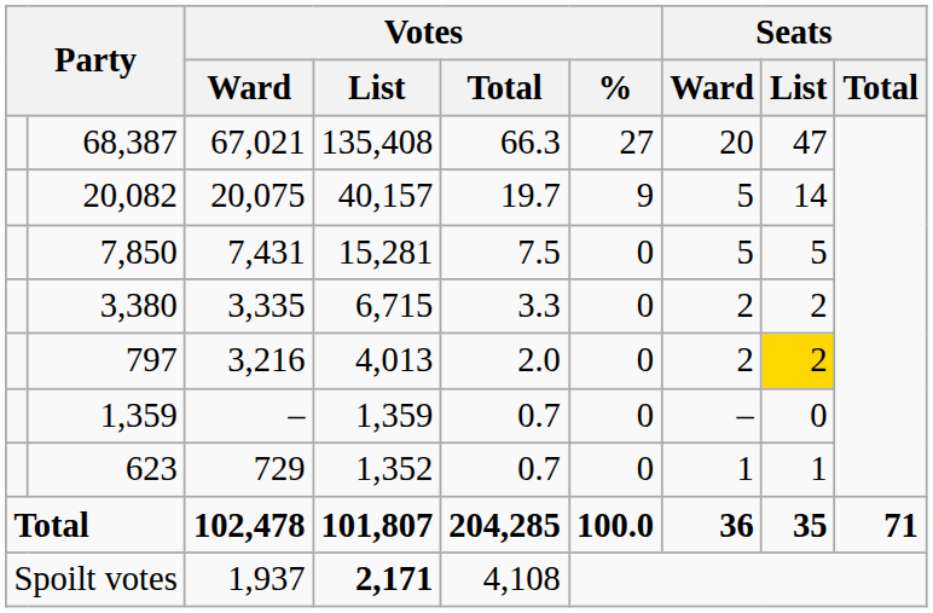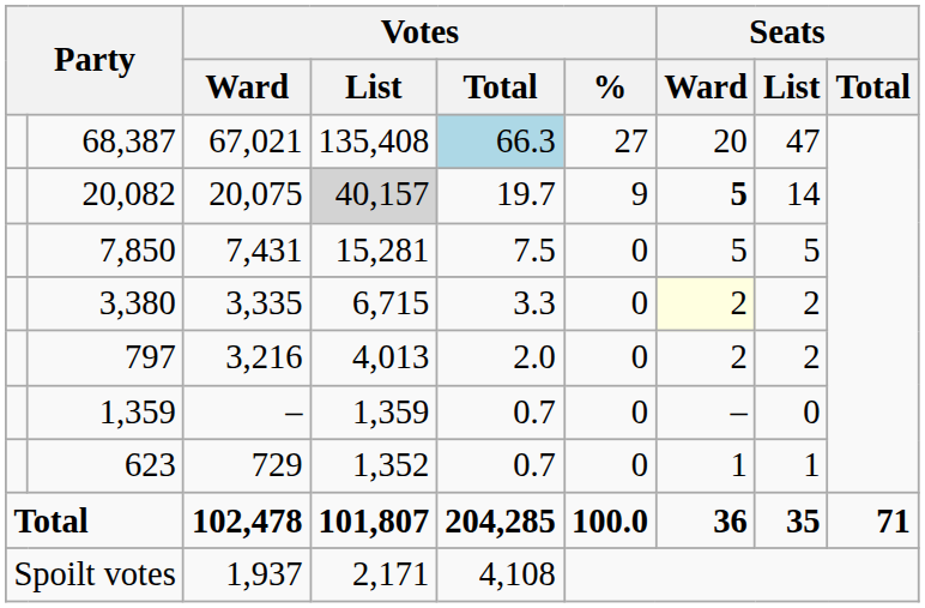68,387 | Votes / Total: no background -> lightblue background
20,082 | Votes / List: no background -> lightgrey background
20,082 | Seats / Ward: normal -> bold
3,380 | Seats / Ward: no background -> lightyellow background
797 | Seats / List: gold background -> no background
Spoilt votes | Votes / List: bold -> normal
